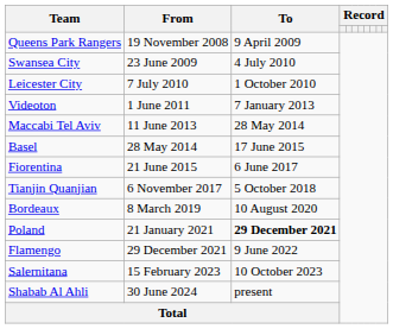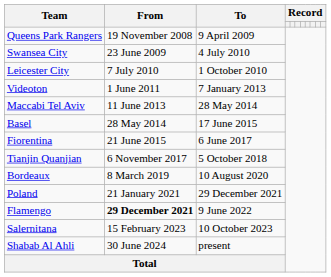Poland | To: bold -> normal
Flamengo | From: normal -> bold
